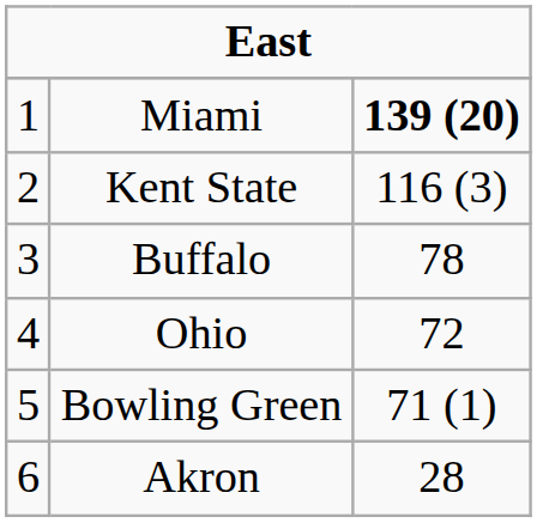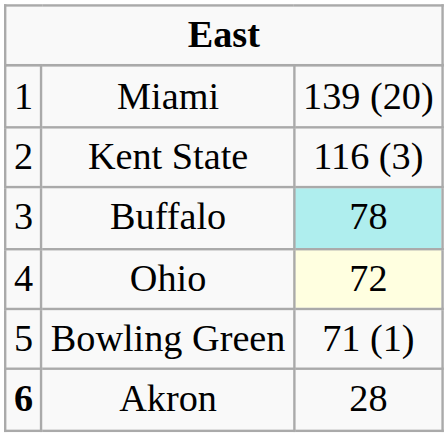Miami | column 3: bold -> normal
Buffalo | column 3: no background -> paleturquoise background
Ohio | column 3: no background -> lightyellow background
Akron | column 1: normal -> bold
